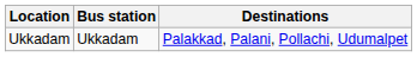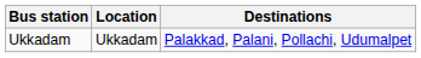columns swapped: Location <-> Bus station
